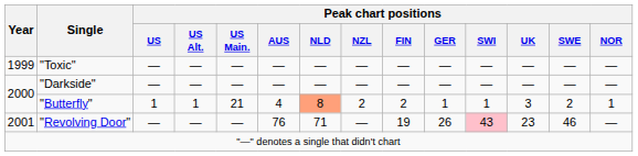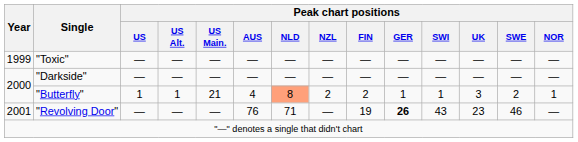"Revolving Door" | Peak chart positions / GER: normal -> bold
"Revolving Door" | Peak chart positions / SWI: pink background -> no background
